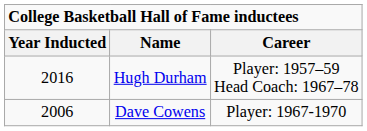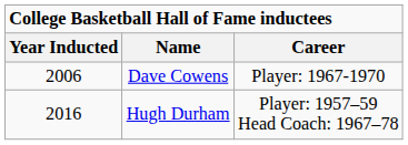rows swapped: Dave Cowens <-> Hugh Durham
